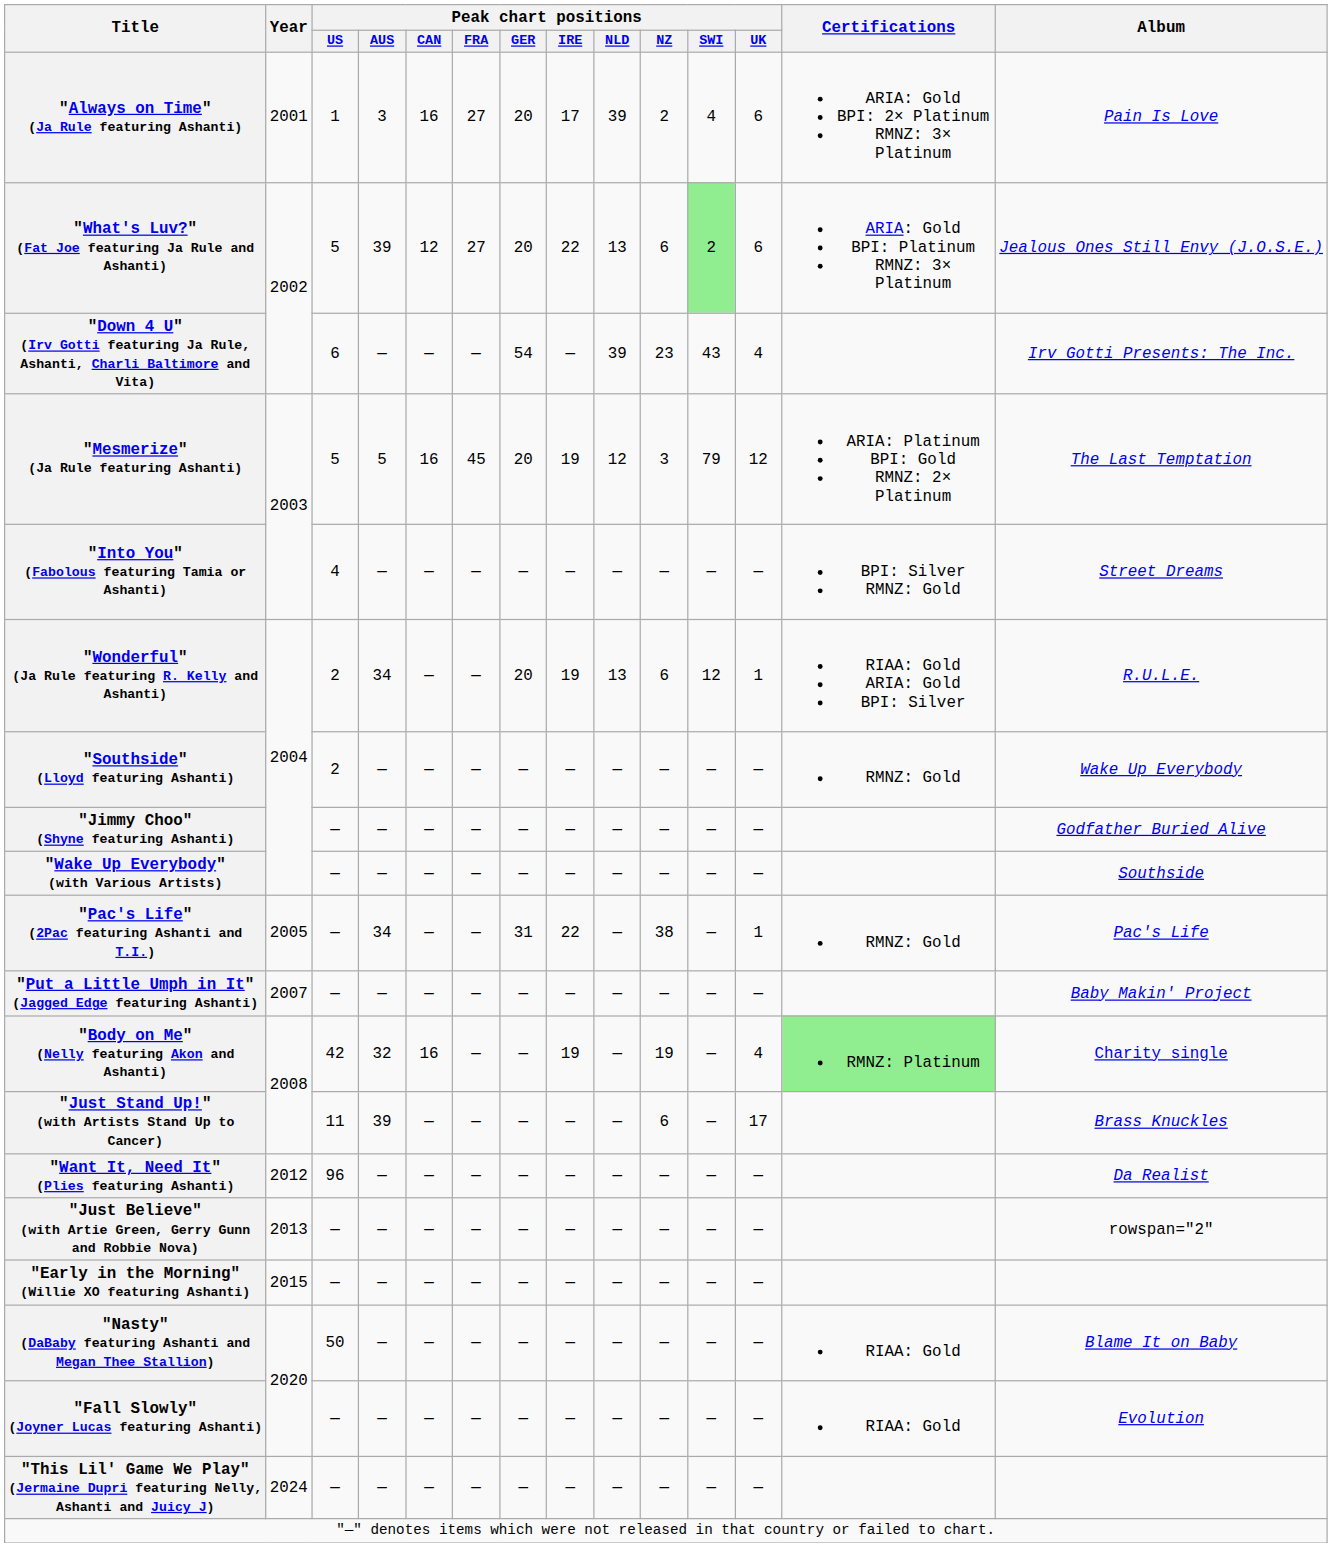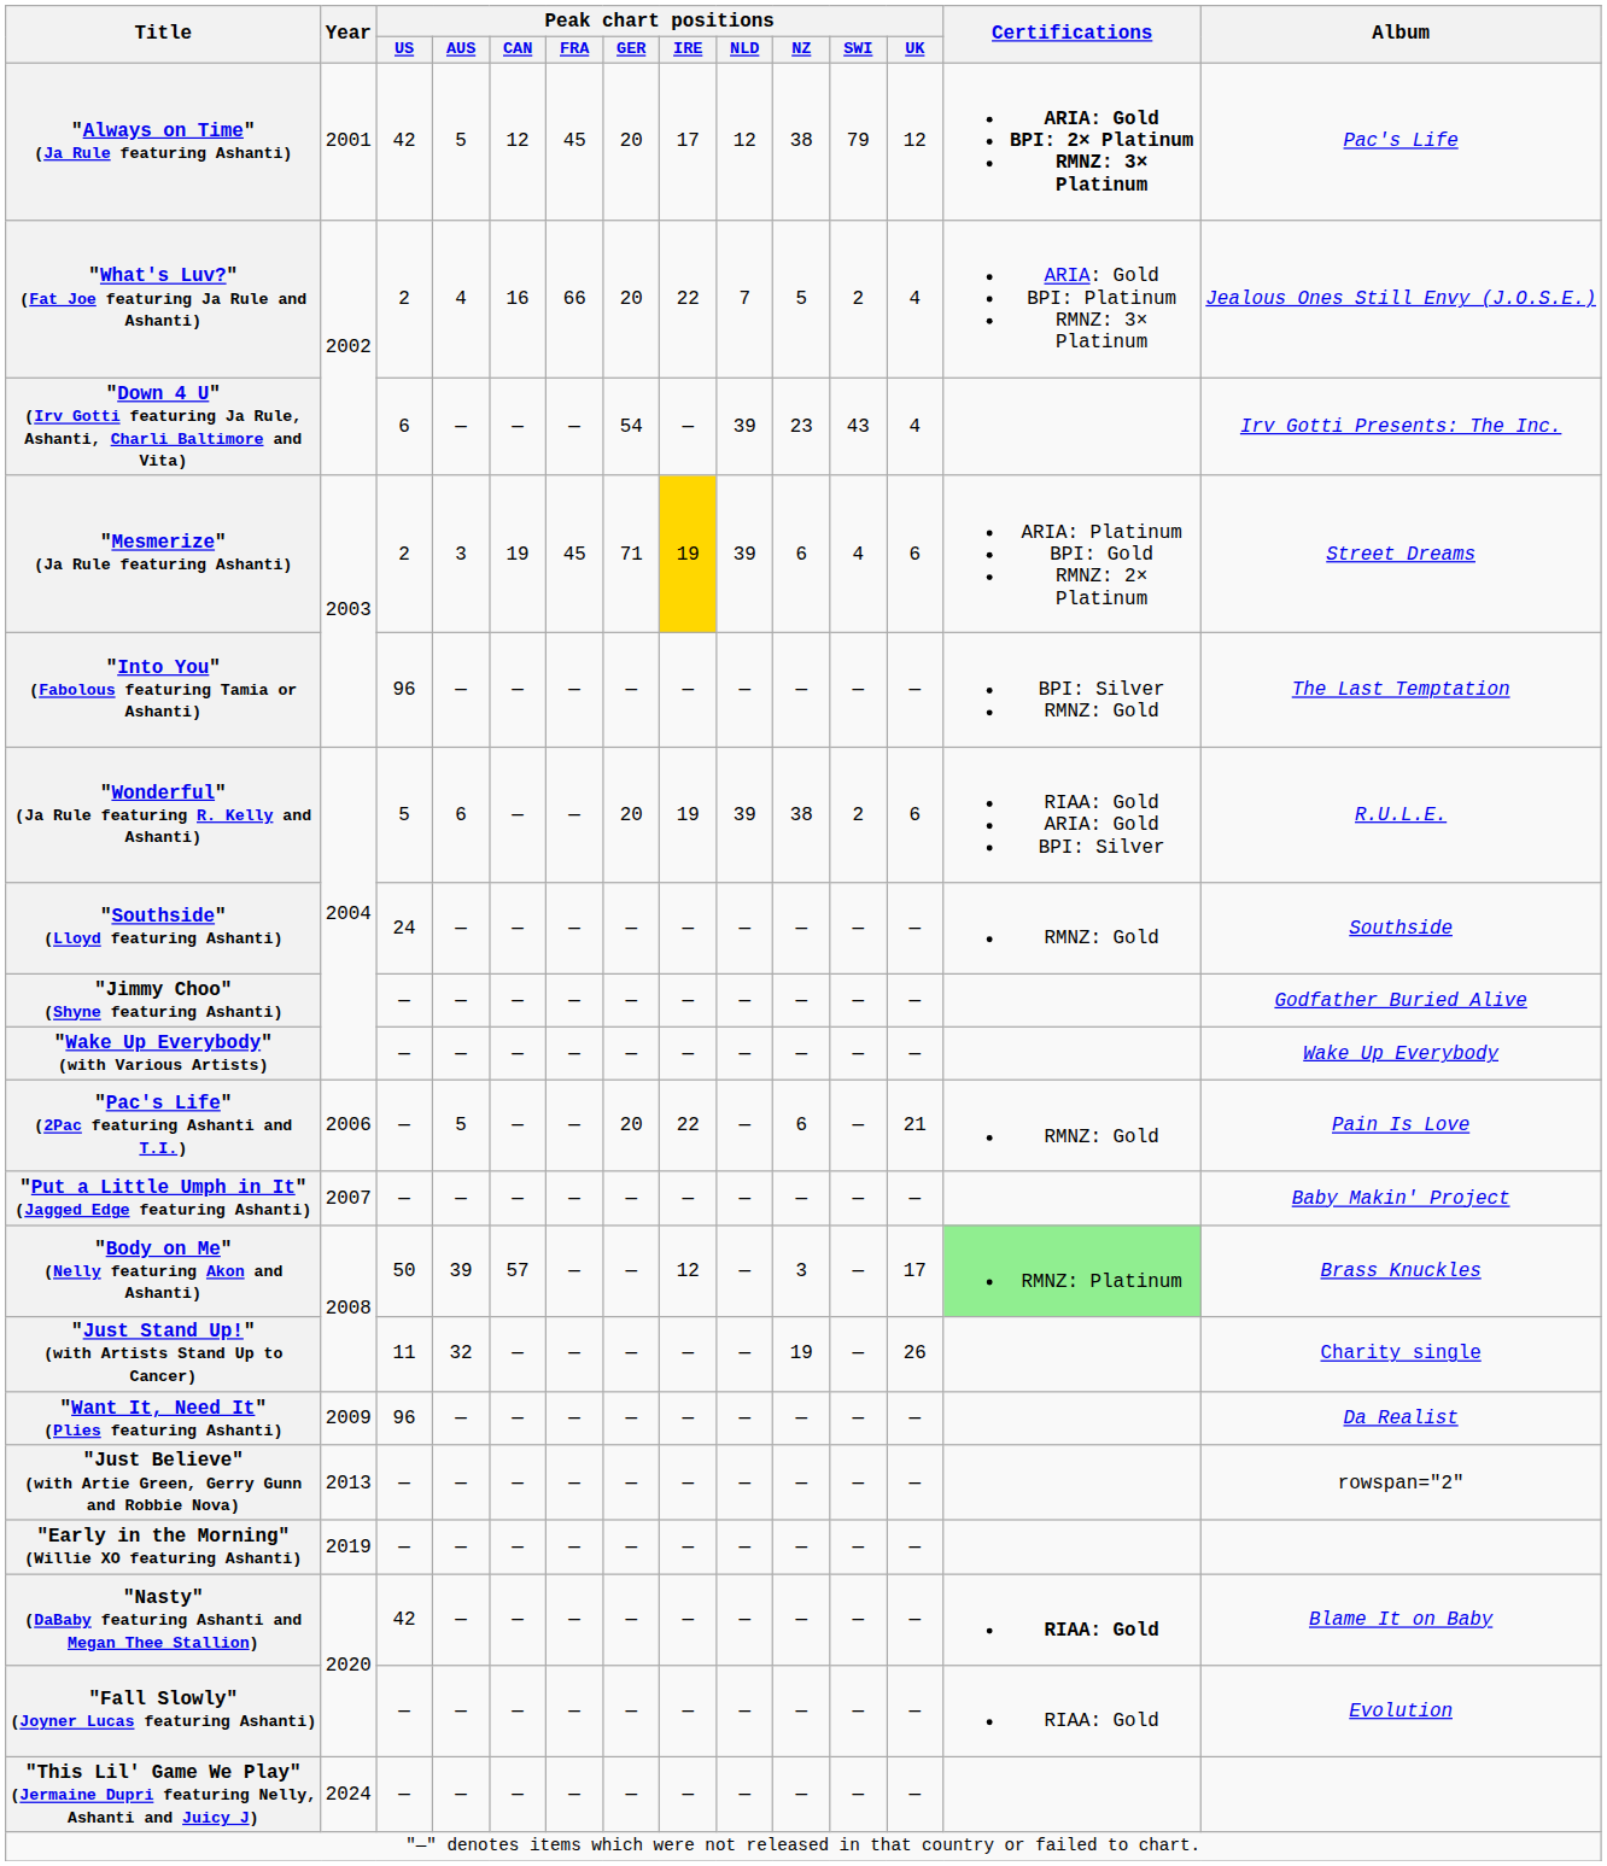"Always on Time" (Ja Rule featuring Ashanti) | Peak chart positions / US: 1 -> 42
"Always on Time" (Ja Rule featuring Ashanti) | Peak chart positions / AUS: 3 -> 5
"Always on Time" (Ja Rule featuring Ashanti) | Peak chart positions / CAN: 16 -> 12
"Always on Time" (Ja Rule featuring Ashanti) | Peak chart positions / FRA: 27 -> 45
"Always on Time" (Ja Rule featuring Ashanti) | Peak chart positions / NLD: 39 -> 12
"Always on Time" (Ja Rule featuring Ashanti) | Peak chart positions / NZ: 2 -> 38
"Always on Time" (Ja Rule featuring Ashanti) | Peak chart positions / SWI: 4 -> 79
"Always on Time" (Ja Rule featuring Ashanti) | Peak chart positions / UK: 6 -> 12
"Always on Time" (Ja Rule featuring Ashanti) | Certifications: normal -> bold
"Always on Time" (Ja Rule featuring Ashanti) | Album: Pain Is Love -> Pac's Life
"What's Luv?" (Fat Joe featuring Ja Rule and Ashanti) | Peak chart positions / US: 5 -> 2
"What's Luv?" (Fat Joe featuring Ja Rule and Ashanti) | Peak chart positions / AUS: 39 -> 4
"What's Luv?" (Fat Joe featuring Ja Rule and Ashanti) | Peak chart positions / CAN: 12 -> 16
"What's Luv?" (Fat Joe featuring Ja Rule and Ashanti) | Peak chart positions / FRA: 27 -> 66
"What's Luv?" (Fat Joe featuring Ja Rule and Ashanti) | Peak chart positions / NLD: 13 -> 7
"What's Luv?" (Fat Joe featuring Ja Rule and Ashanti) | Peak chart positions / NZ: 6 -> 5
"What's Luv?" (Fat Joe featuring Ja Rule and Ashanti) | Peak chart positions / SWI: lightgreen background -> no background
"What's Luv?" (Fat Joe featuring Ja Rule and Ashanti) | Peak chart positions / UK: 6 -> 4
"Mesmerize" (Ja Rule featuring Ashanti) | Peak chart positions / US: 5 -> 2
"Mesmerize" (Ja Rule featuring Ashanti) | Peak chart positions / AUS: 5 -> 3
"Mesmerize" (Ja Rule featuring Ashanti) | Peak chart positions / CAN: 16 -> 19
"Mesmerize" (Ja Rule featuring Ashanti) | Peak chart positions / GER: 20 -> 71
"Mesmerize" (Ja Rule featuring Ashanti) | Peak chart positions / IRE: no background -> gold background
"Mesmerize" (Ja Rule featuring Ashanti) | Peak chart positions / NLD: 12 -> 39
"Mesmerize" (Ja Rule featuring Ashanti) | Peak chart positions / NZ: 3 -> 6
"Mesmerize" (Ja Rule featuring Ashanti) | Peak chart positions / SWI: 79 -> 4
"Mesmerize" (Ja Rule featuring Ashanti) | Peak chart positions / UK: 12 -> 6
"Mesmerize" (Ja Rule featuring Ashanti) | Album: The Last Temptation -> Street Dreams
"Into You" (Fabolous featuring Tamia or Ashanti) | Peak chart positions / US: 4 -> 96
"Into You" (Fabolous featuring Tamia or Ashanti) | Album: Street Dreams -> The Last Temptation
"Wonderful" (Ja Rule featuring R. Kelly and Ashanti) | Peak chart positions / US: 2 -> 5
"Wonderful" (Ja Rule featuring R. Kelly and Ashanti) | Peak chart positions / AUS: 34 -> 6
"Wonderful" (Ja Rule featuring R. Kelly and Ashanti) | Peak chart positions / NLD: 13 -> 39
"Wonderful" (Ja Rule featuring R. Kelly and Ashanti) | Peak chart positions / NZ: 6 -> 38
"Wonderful" (Ja Rule featuring R. Kelly and Ashanti) | Peak chart positions / SWI: 12 -> 2
"Wonderful" (Ja Rule featuring R. Kelly and Ashanti) | Peak chart positions / UK: 1 -> 6
"Southside" (Lloyd featuring Ashanti) | Peak chart positions / US: 2 -> 24
"Southside" (Lloyd featuring Ashanti) | Album: Wake Up Everybody -> Southside
"Wake Up Everybody" (with Various Artists) | Album: Southside -> Wake Up Everybody
"Pac's Life" (2Pac featuring Ashanti and T.I.) | Year: 2005 -> 2006
"Pac's Life" (2Pac featuring Ashanti and T.I.) | Peak chart positions / AUS: 34 -> 5
"Pac's Life" (2Pac featuring Ashanti and T.I.) | Peak chart positions / GER: 31 -> 20
"Pac's Life" (2Pac featuring Ashanti and T.I.) | Peak chart positions / NZ: 38 -> 6
"Pac's Life" (2Pac featuring Ashanti and T.I.) | Peak chart positions / UK: 1 -> 21
"Pac's Life" (2Pac featuring Ashanti and T.I.) | Album: Pac's Life -> Pain Is Love
"Body on Me" (Nelly featuring Akon and Ashanti) | Peak chart positions / US: 42 -> 50
"Body on Me" (Nelly featuring Akon and Ashanti) | Peak chart positions / AUS: 32 -> 39
"Body on Me" (Nelly featuring Akon and Ashanti) | Peak chart positions / CAN: 16 -> 57
"Body on Me" (Nelly featuring Akon and Ashanti) | Peak chart positions / IRE: 19 -> 12
"Body on Me" (Nelly featuring Akon and Ashanti) | Peak chart positions / NZ: 19 -> 3
"Body on Me" (Nelly featuring Akon and Ashanti) | Peak chart positions / UK: 4 -> 17
"Body on Me" (Nelly featuring Akon and Ashanti) | Album: Charity single -> Brass Knuckles
"Just Stand Up!" (with Artists Stand Up to Cancer) | Peak chart positions / AUS: 39 -> 32
"Just Stand Up!" (with Artists Stand Up to Cancer) | Peak chart positions / NZ: 6 -> 19
"Just Stand Up!" (with Artists Stand Up to Cancer) | Peak chart positions / UK: 17 -> 26
"Just Stand Up!" (with Artists Stand Up to Cancer) | Album: Brass Knuckles -> Charity single
"Want It, Need It" (Plies featuring Ashanti) | Year: 2012 -> 2009
"Early in the Morning" (Willie XO featuring Ashanti) | Year: 2015 -> 2019
"Nasty" (DaBaby featuring Ashanti and Megan Thee Stallion) | Peak chart positions / US: 50 -> 42
"Nasty" (DaBaby featuring Ashanti and Megan Thee Stallion) | Certifications: normal -> bold
